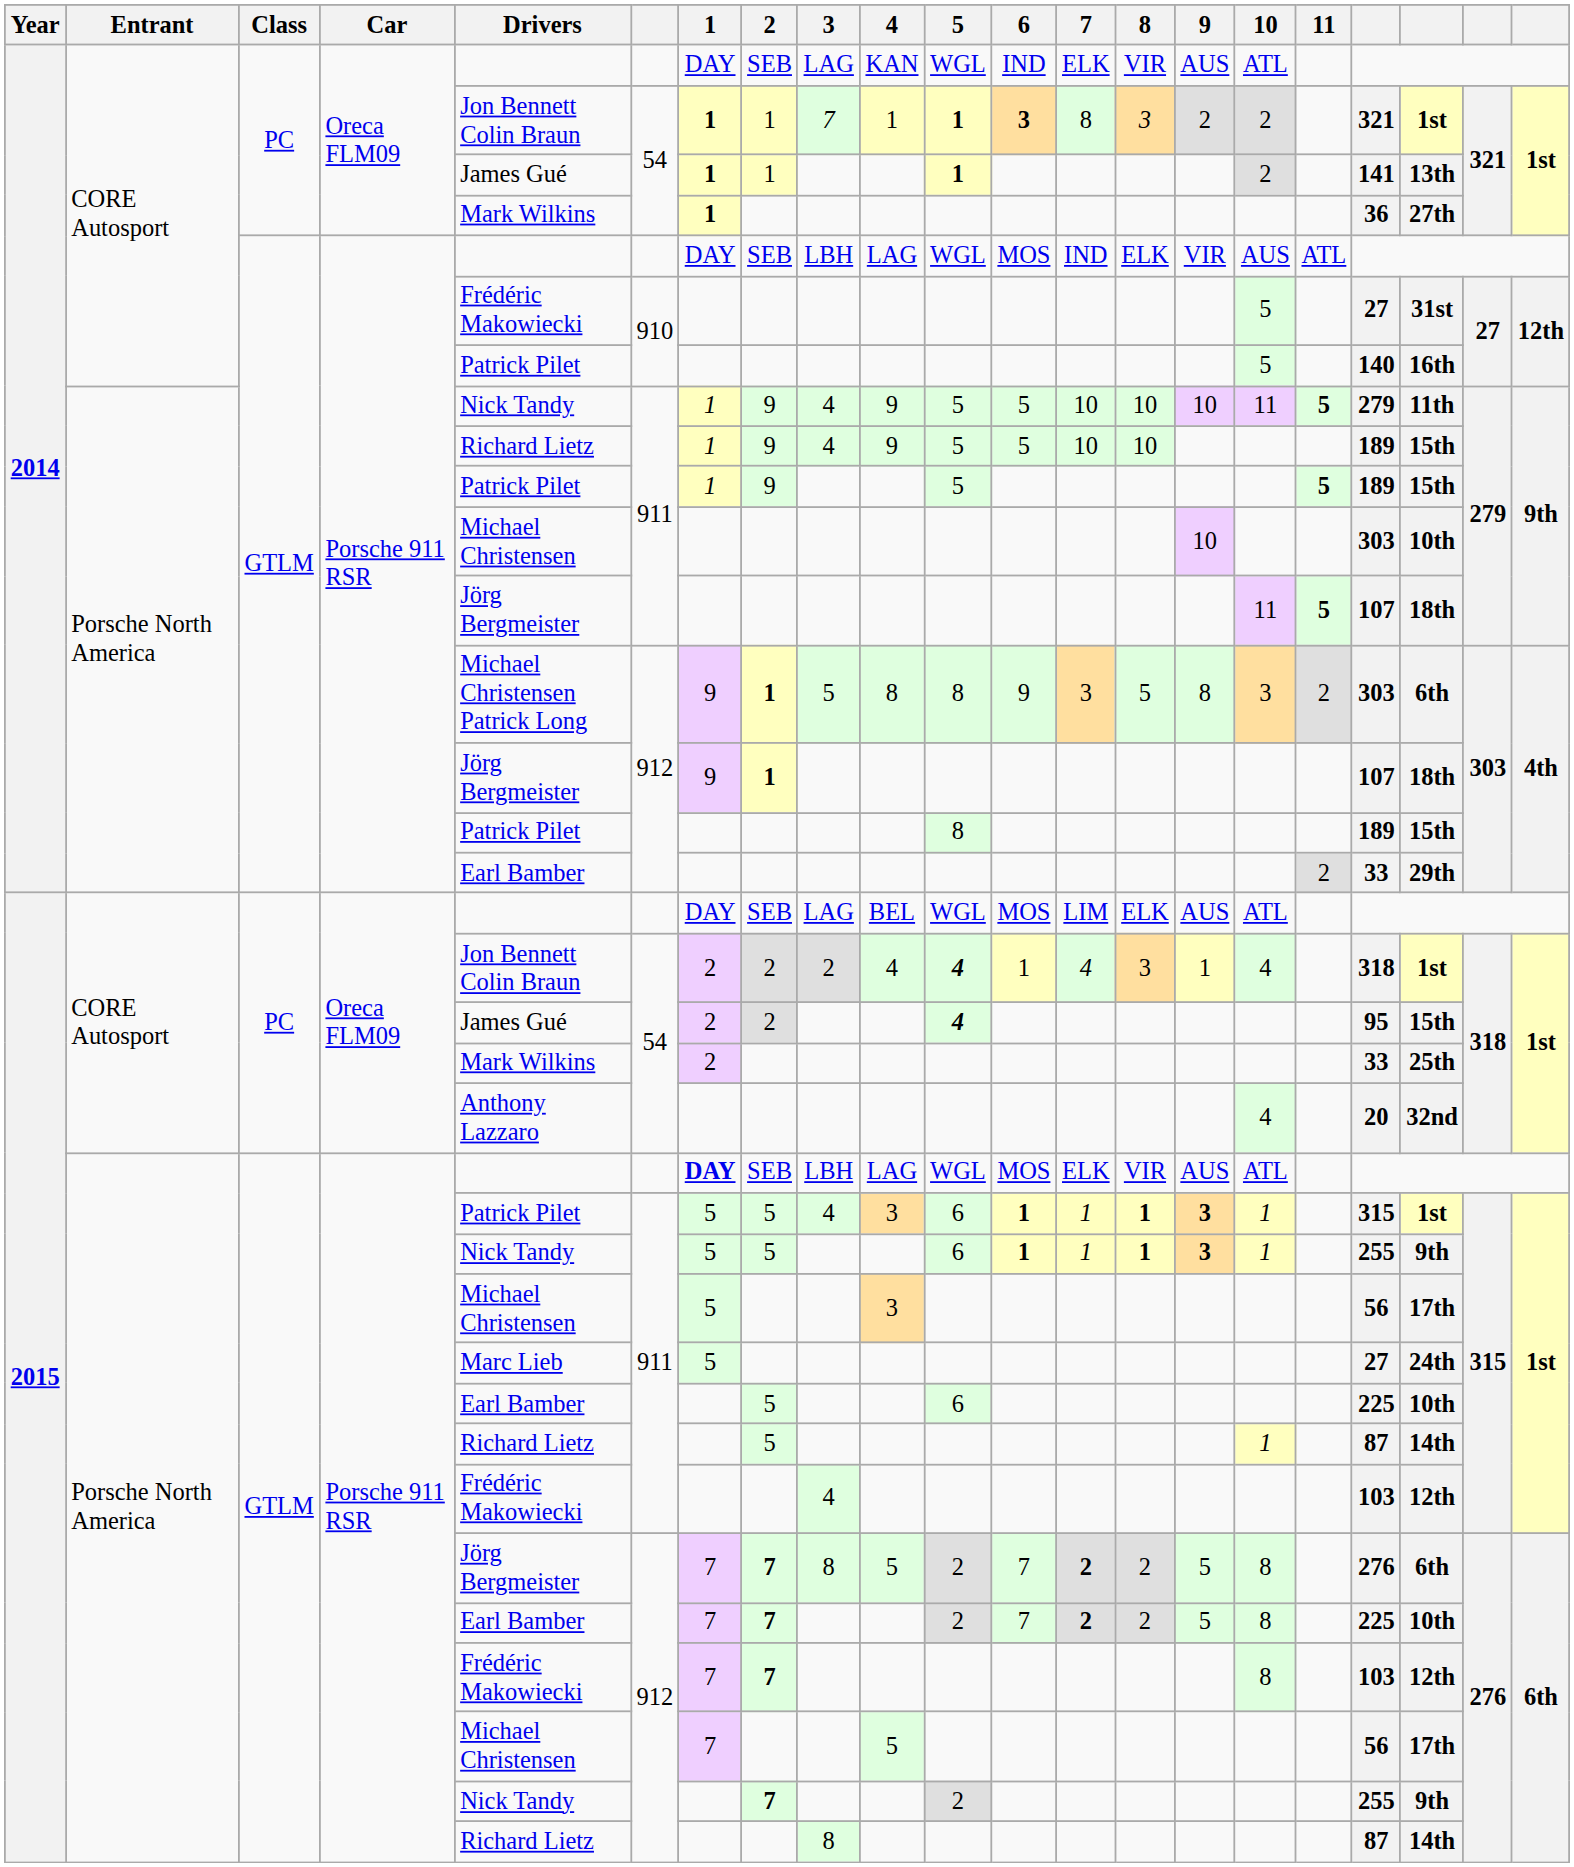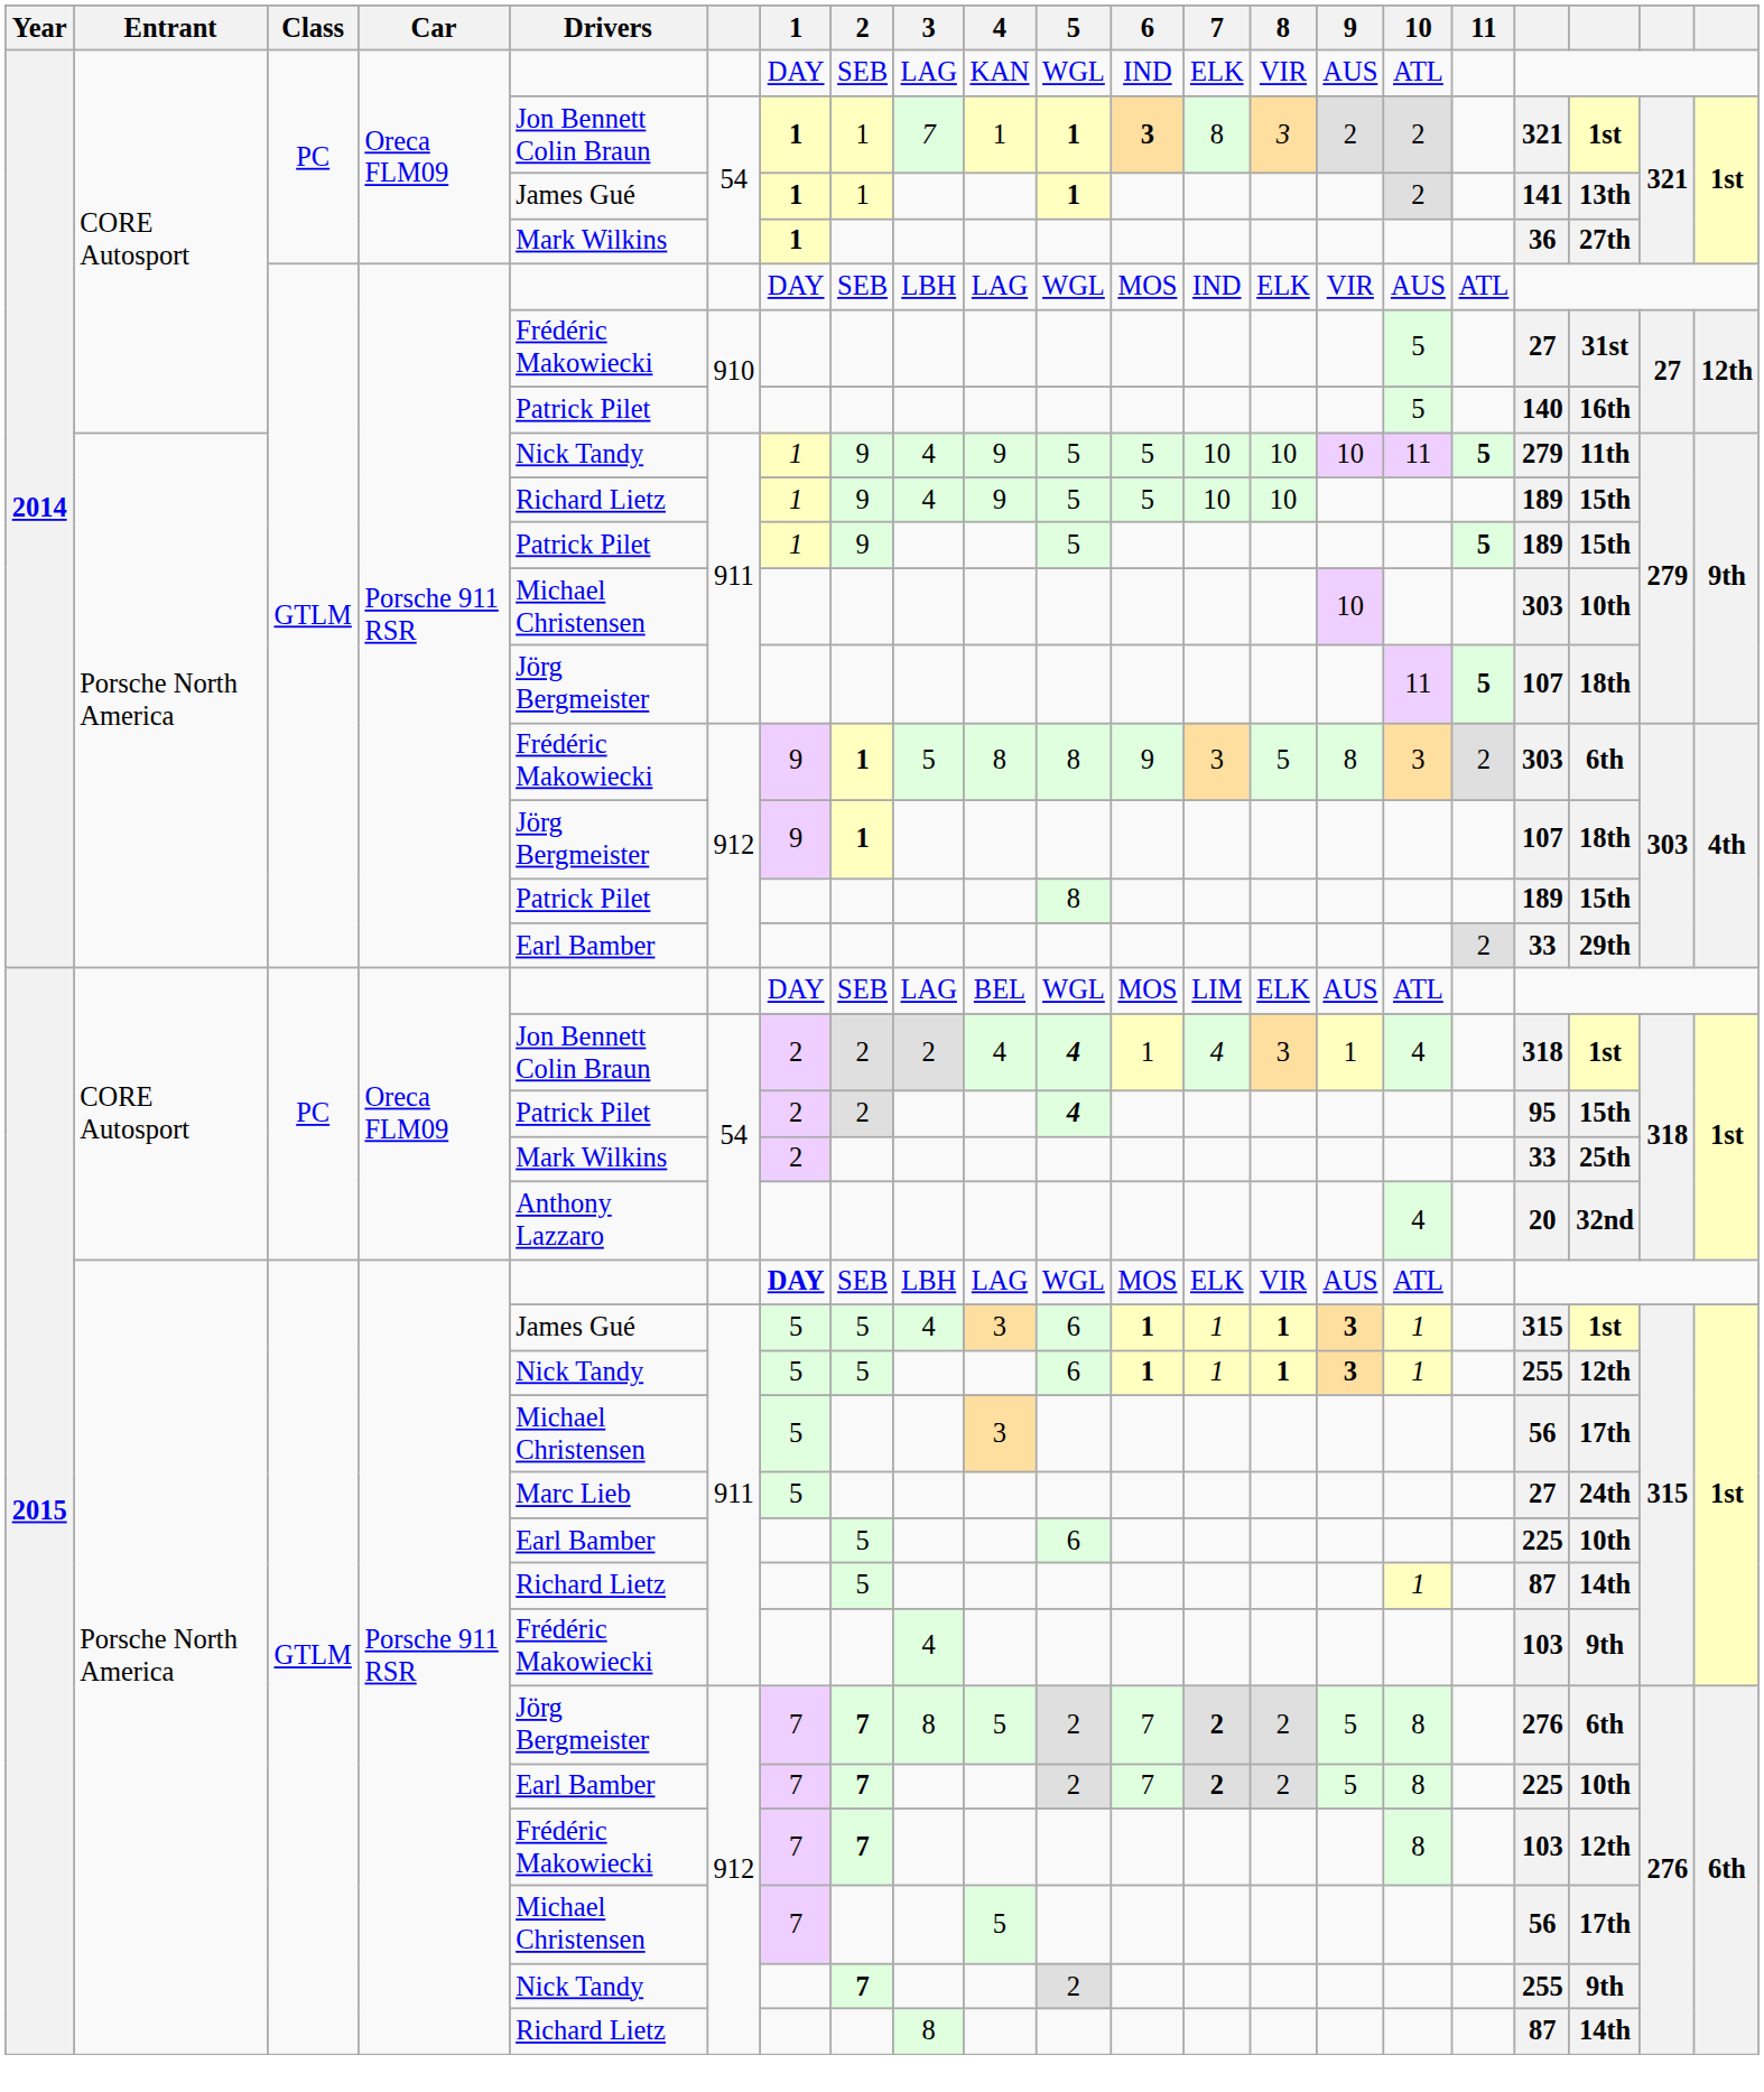row 14 | Drivers: Michael Christensen Patrick Long -> Frédéric Makowiecki
row 20 | Drivers: James Gué -> Patrick Pilet
row 24 | Drivers: Patrick Pilet -> James Gué
row 25 | column 19: 9th -> 12th
row 30 | column 19: 12th -> 9th
